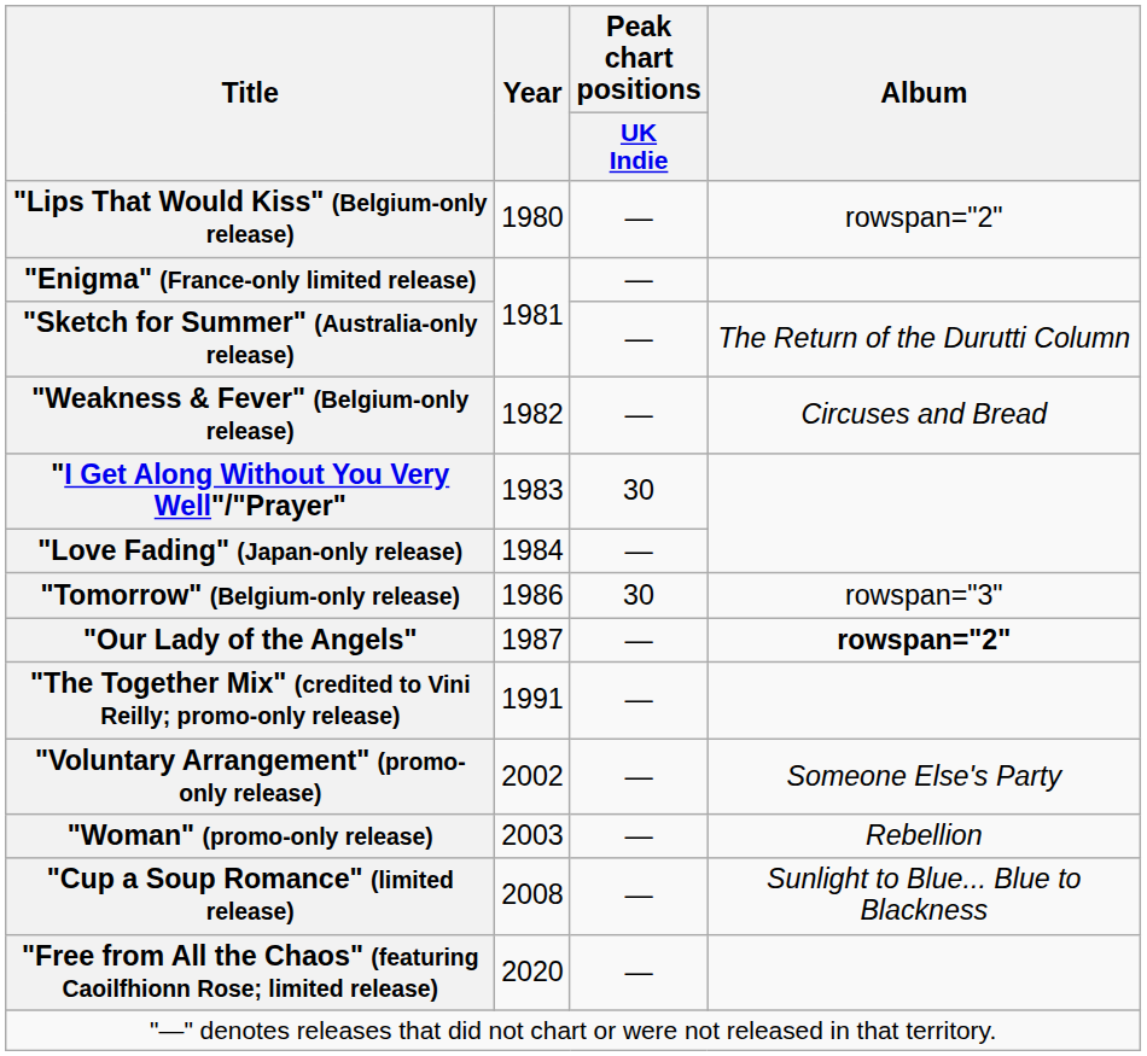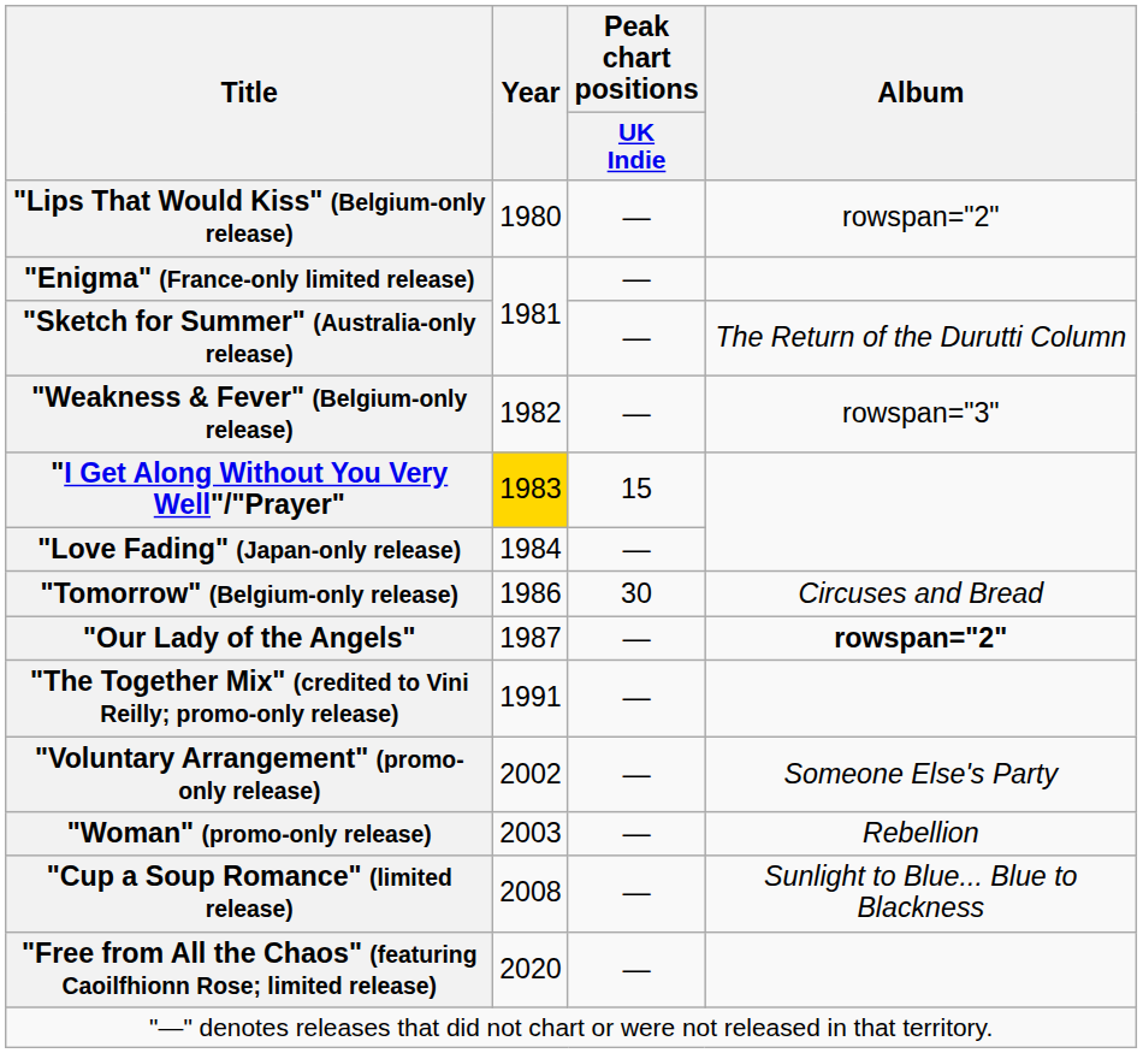"Weakness & Fever" (Belgium-only release) | Album: Circuses and Bread -> rowspan="3"
"I Get Along Without You Very Well"/"Prayer" | Year: no background -> gold background
"I Get Along Without You Very Well"/"Prayer" | Peak chart positions / UK Indie: 30 -> 15
"Tomorrow" (Belgium-only release) | Album: rowspan="3" -> Circuses and Bread
